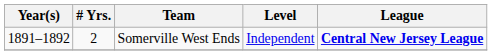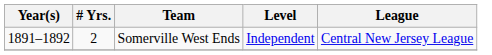Somerville West Ends | League: bold -> normal
